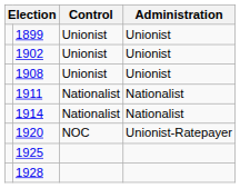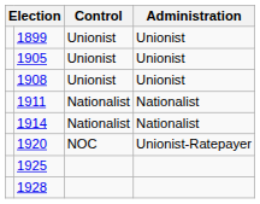- row: 1902 | Unionist | Unionist
+ row: 1905 | Unionist | Unionist
